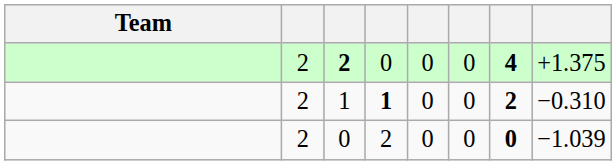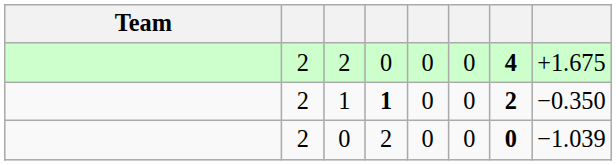row 2 | column 3: bold -> normal
row 2 | column 8: +1.375 -> +1.675
row 3 | column 8: −0.310 -> −0.350
